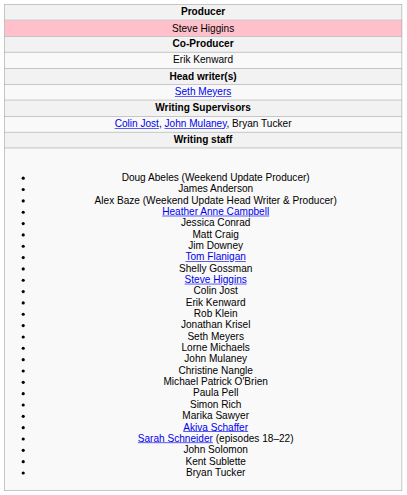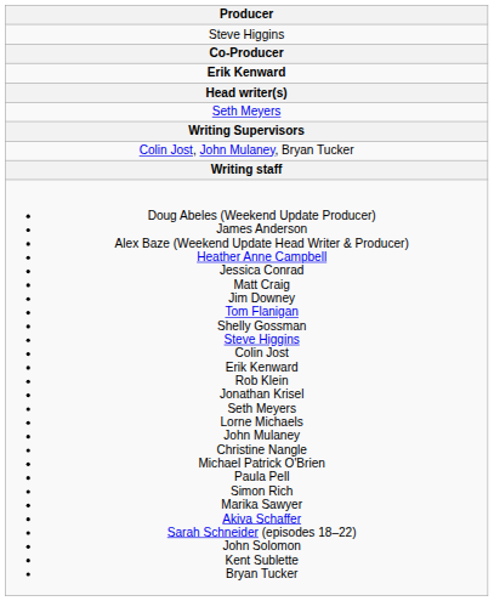row 2 | column 1: pink background -> no background
row 4 | column 1: normal -> bold
